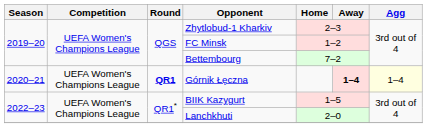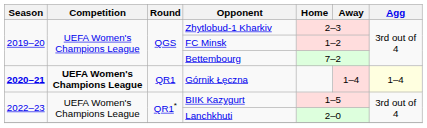Górnik Łęczna | Season: normal -> bold
Górnik Łęczna | Competition: normal -> bold
Górnik Łęczna | Round: bold -> normal
Górnik Łęczna | Away: bold -> normal
